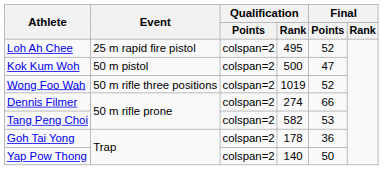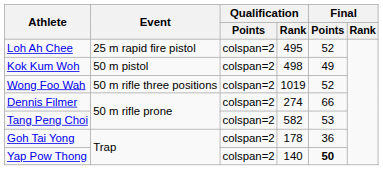Kok Kum Woh | Qualification / Rank: 500 -> 498
Kok Kum Woh | Final / Points: 47 -> 49
Yap Pow Thong | Final / Points: normal -> bold
